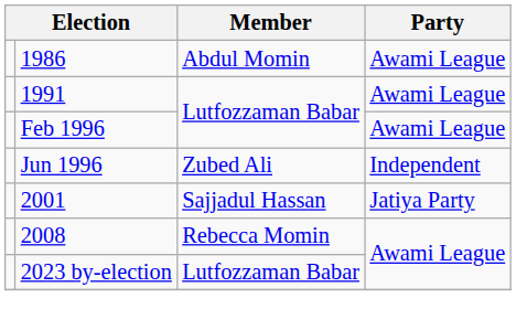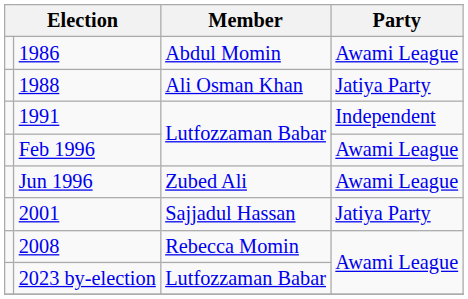+ row: 1988 | Ali Osman Khan | Jatiya Party
1991 | Party: Awami League -> Independent
Jun 1996 | Party: Independent -> Awami League
